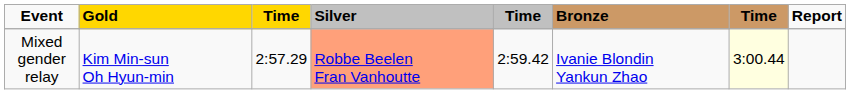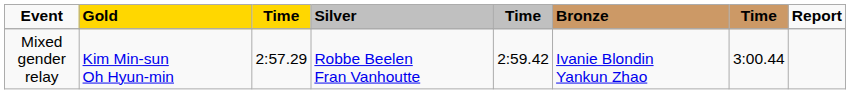Mixed gender relay | Silver: lightsalmon background -> no background
Mixed gender relay | column 7: lightyellow background -> no background
